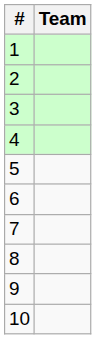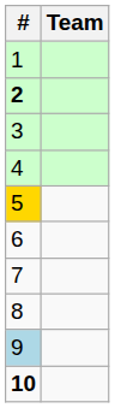2 | #: normal -> bold
5 | #: no background -> gold background
9 | #: no background -> lightblue background
10 | #: normal -> bold
